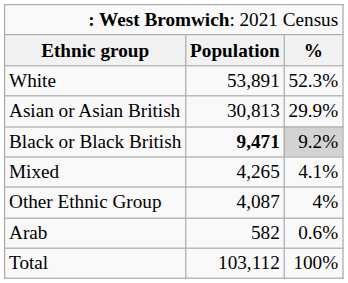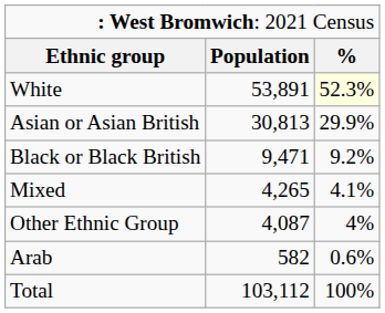White | column 3: no background -> lightyellow background
Black or Black British | column 2: bold -> normal
Black or Black British | column 3: lightgrey background -> no background
